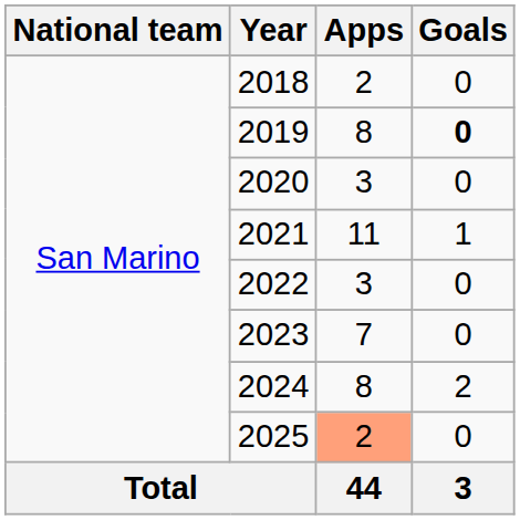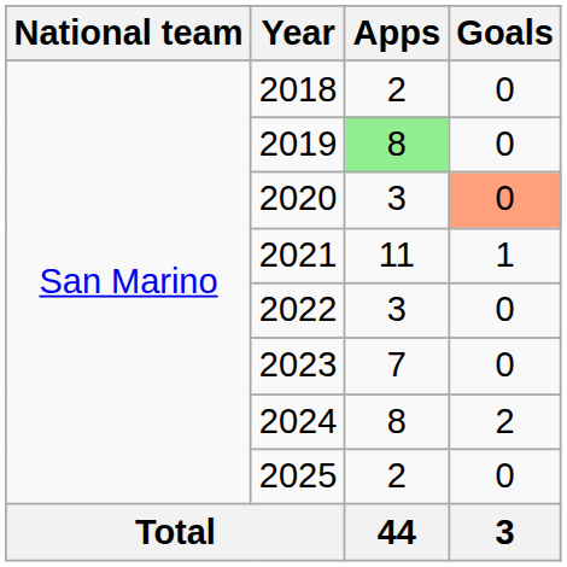2019 | Apps: no background -> lightgreen background
2019 | Goals: bold -> normal
2020 | Goals: no background -> lightsalmon background
2025 | Apps: lightsalmon background -> no background
